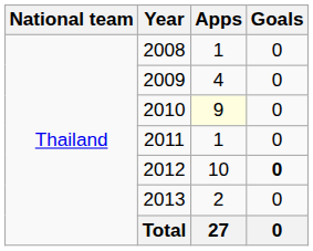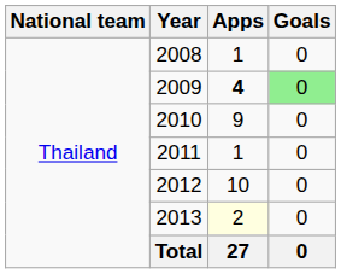2009 | Apps: normal -> bold
2009 | Goals: no background -> lightgreen background
2010 | Apps: lightyellow background -> no background
2012 | Goals: bold -> normal
2013 | Apps: no background -> lightyellow background
